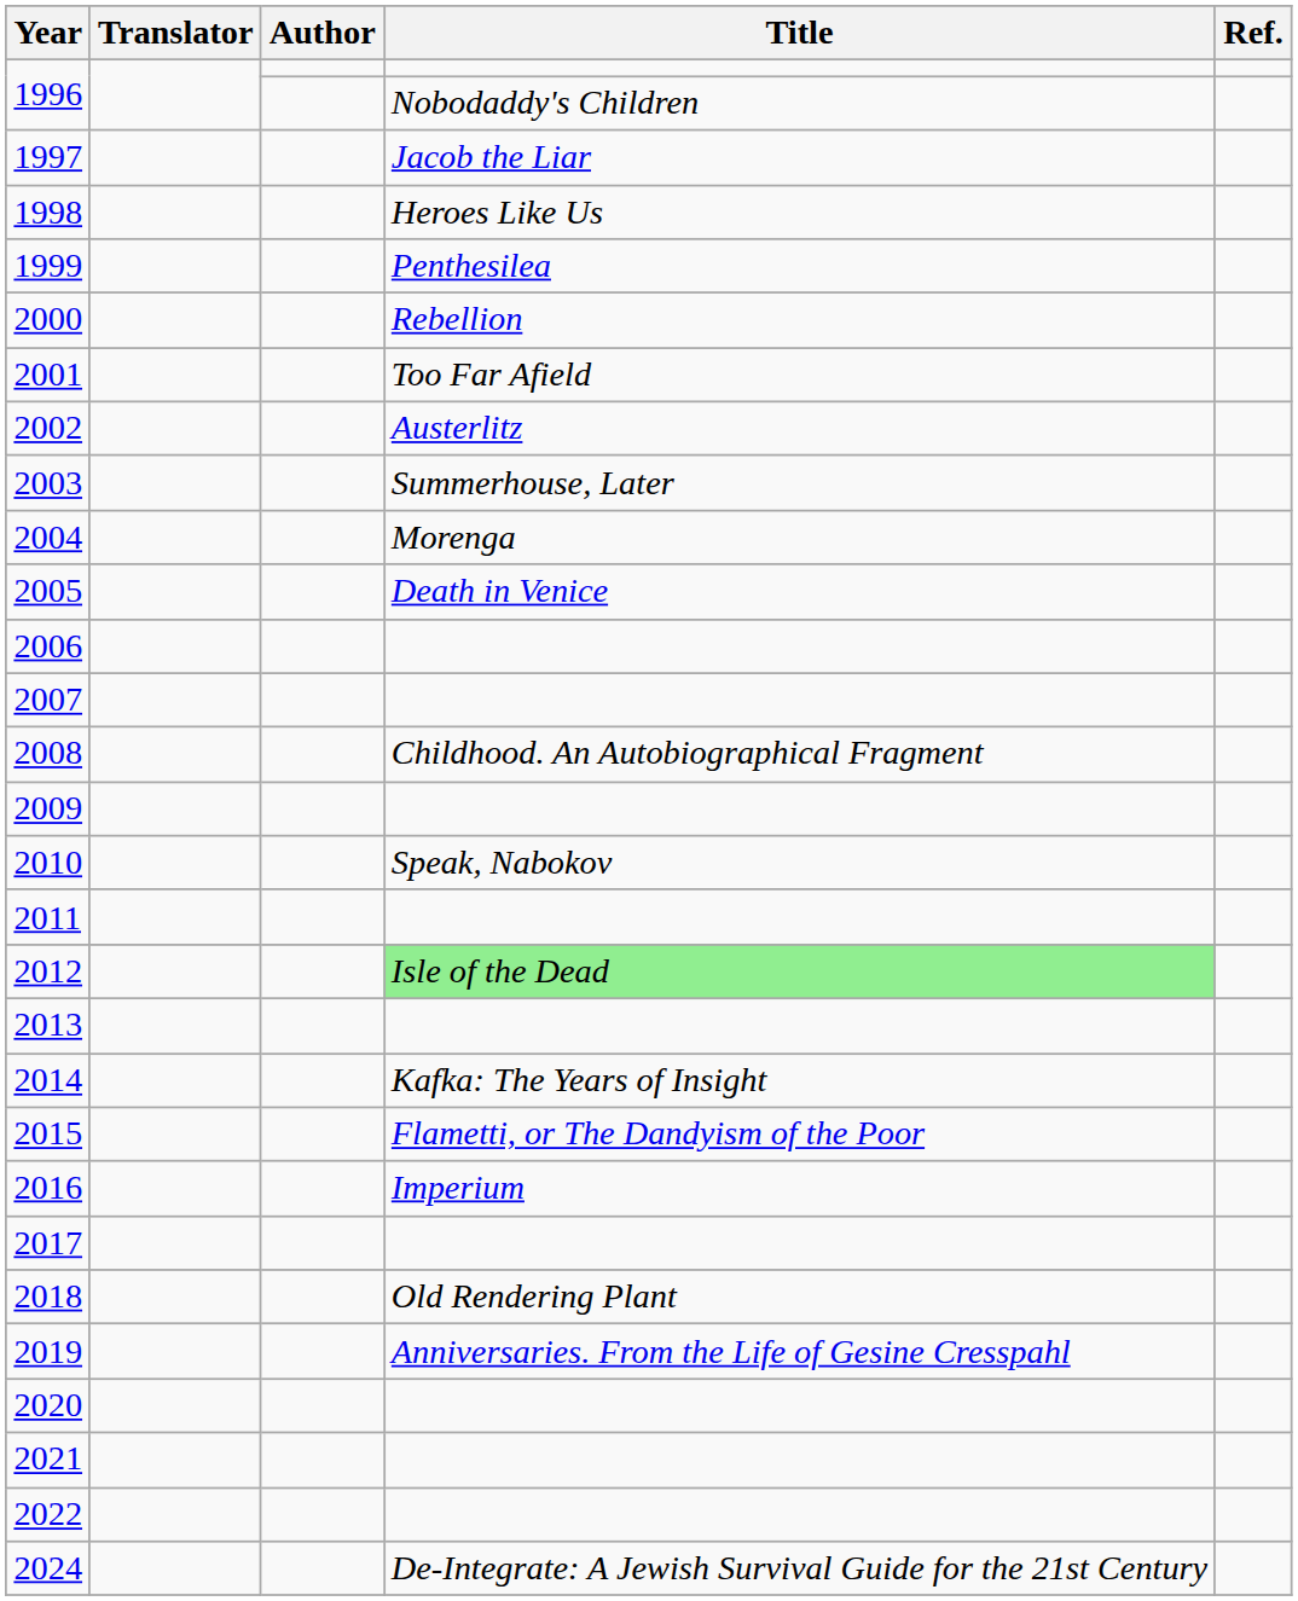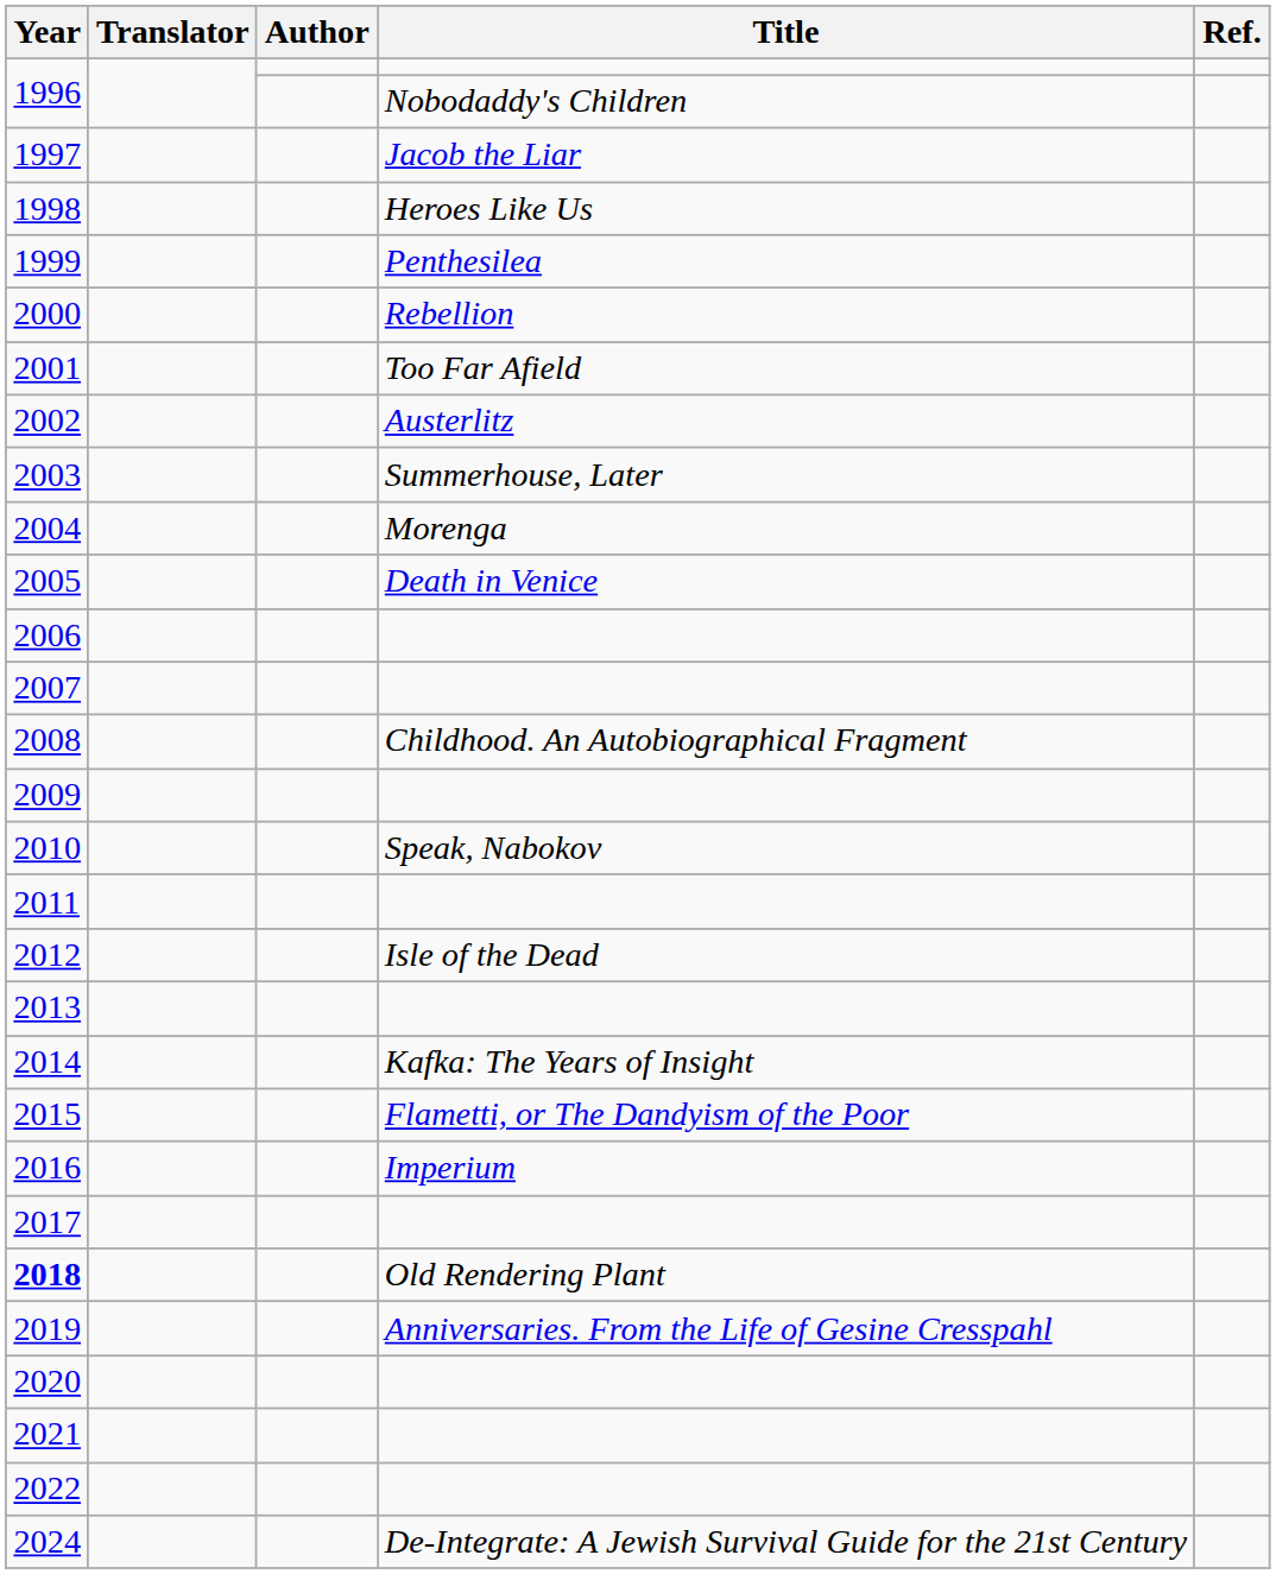2012 | Title: lightgreen background -> no background
2018 | Year: normal -> bold
